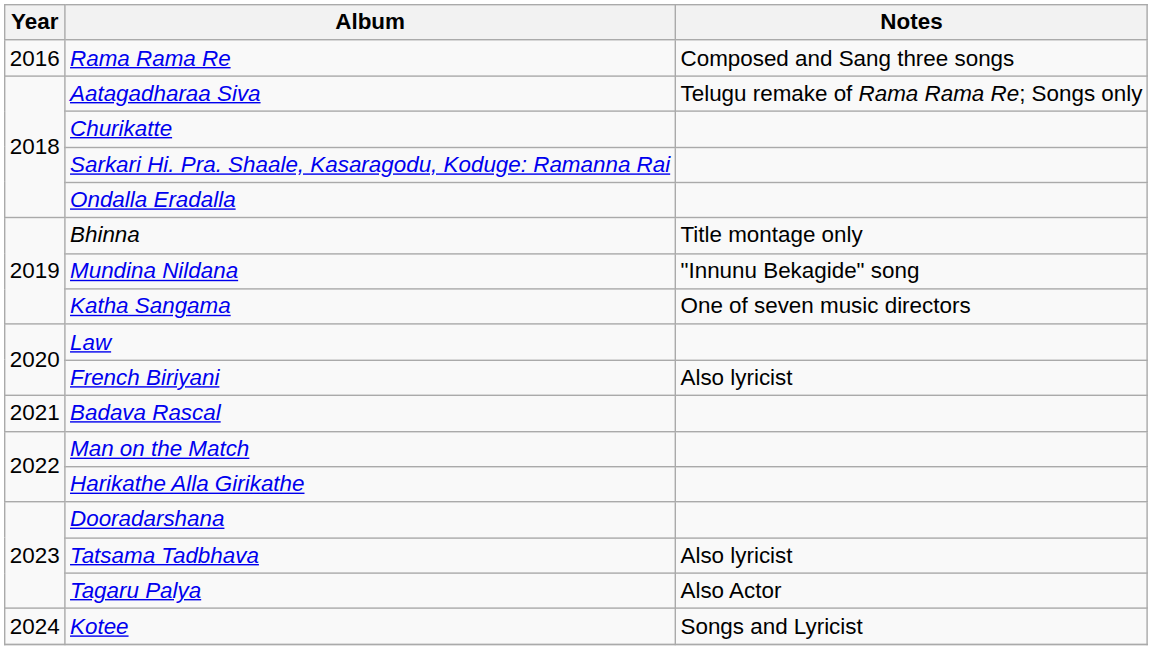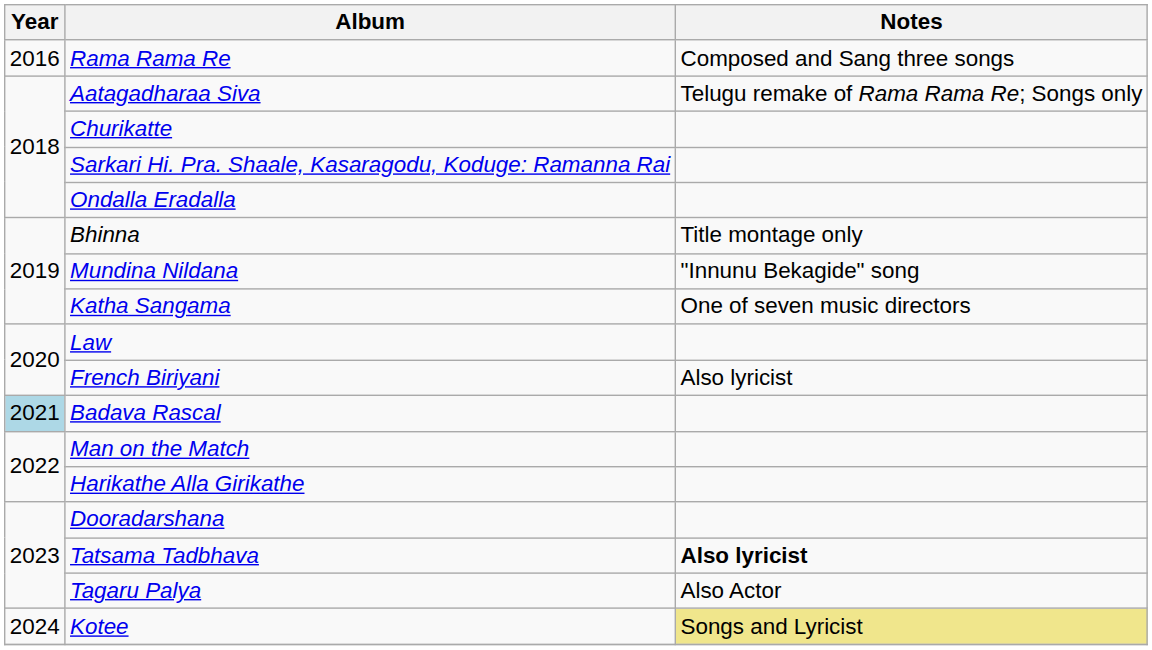Badava Rascal | Year: no background -> lightblue background
Tatsama Tadbhava | Notes: normal -> bold
Kotee | Notes: no background -> khaki background
